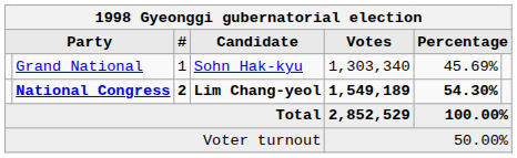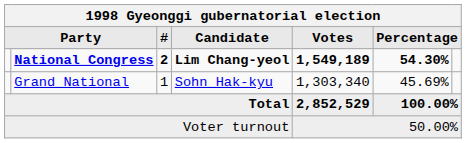rows swapped: National Congress <-> Grand National
